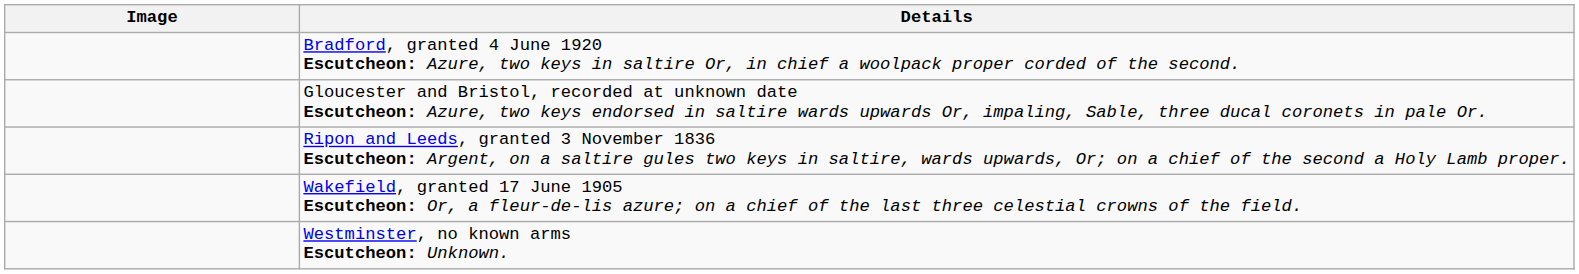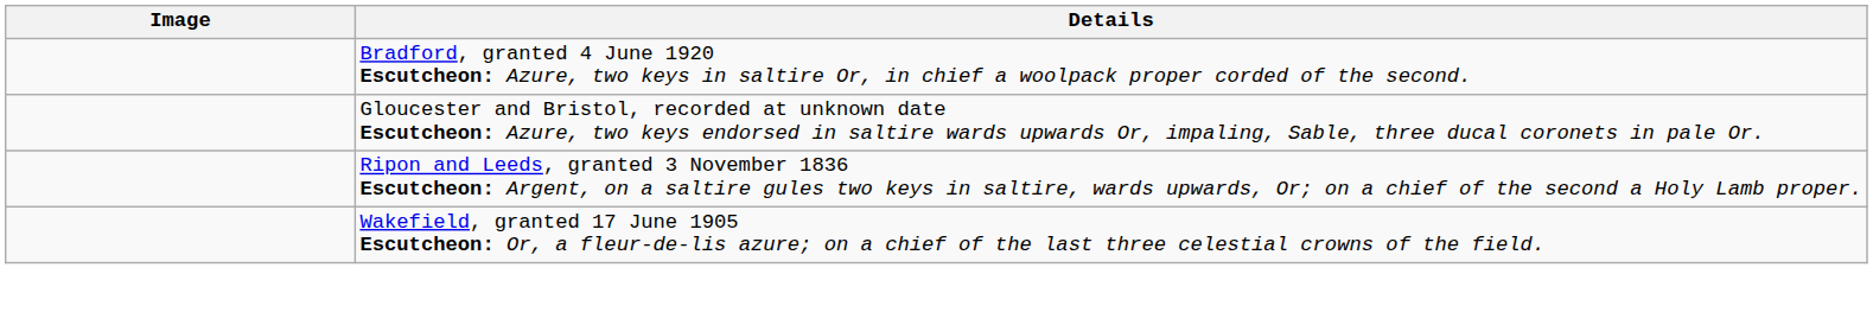- row: Westminster, no known arms Escutcheon: Unknown.
